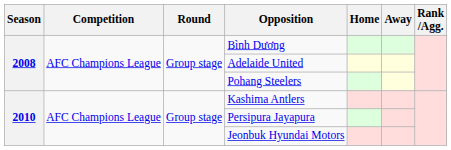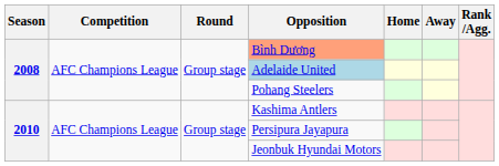Bình Dương | Opposition: no background -> lightsalmon background
Adelaide United | Opposition: no background -> lightblue background
